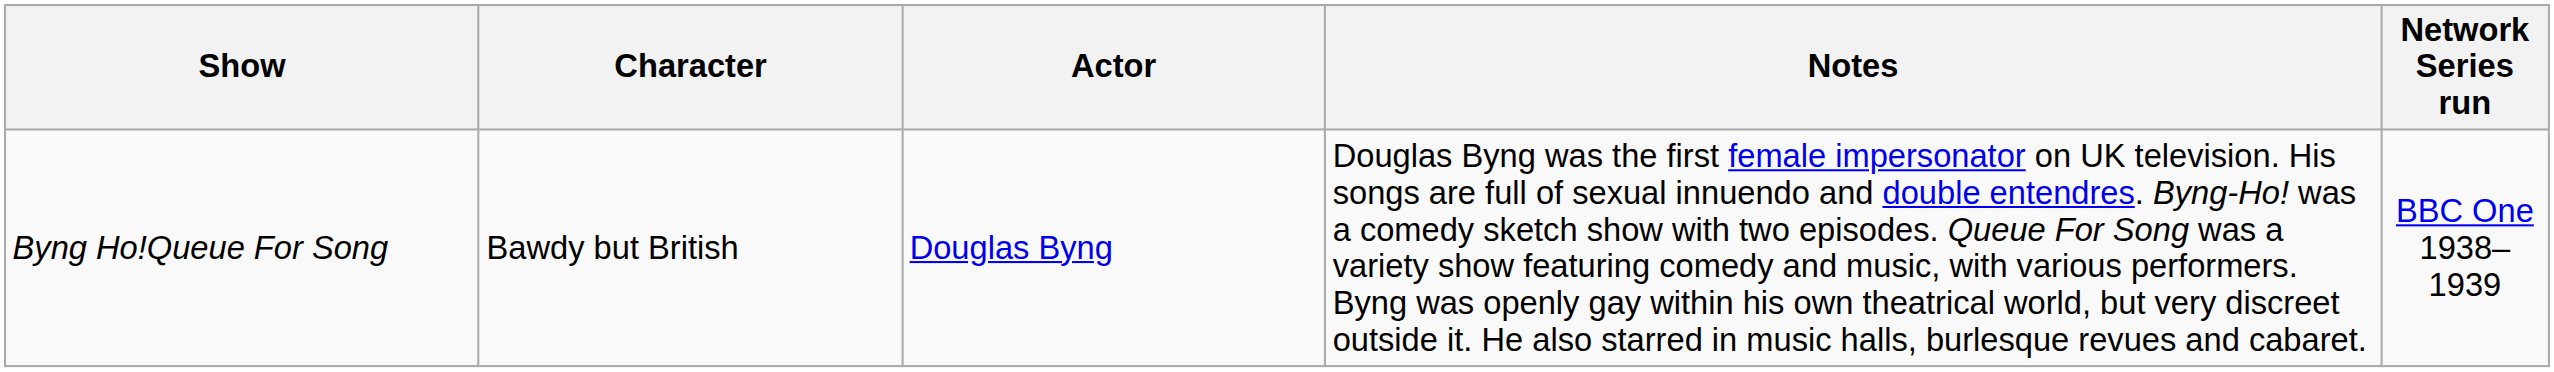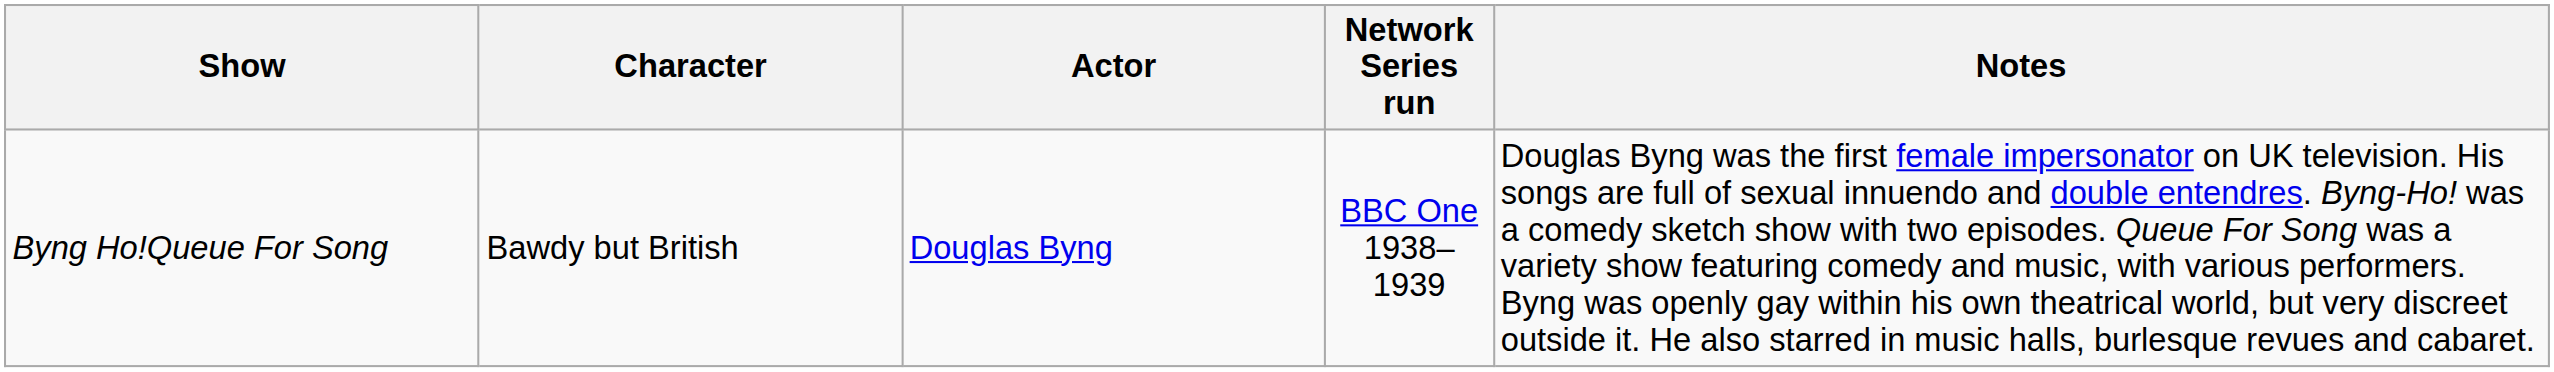columns swapped: Notes <-> Network Series run
